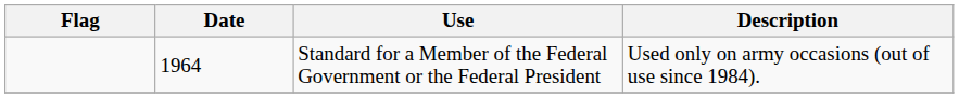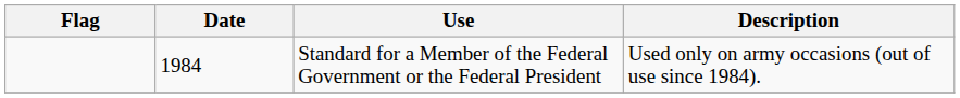row 2 | Date: 1964 -> 1984
